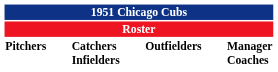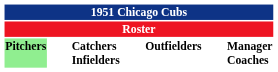Pitchers | column 1: no background -> lightgreen background
